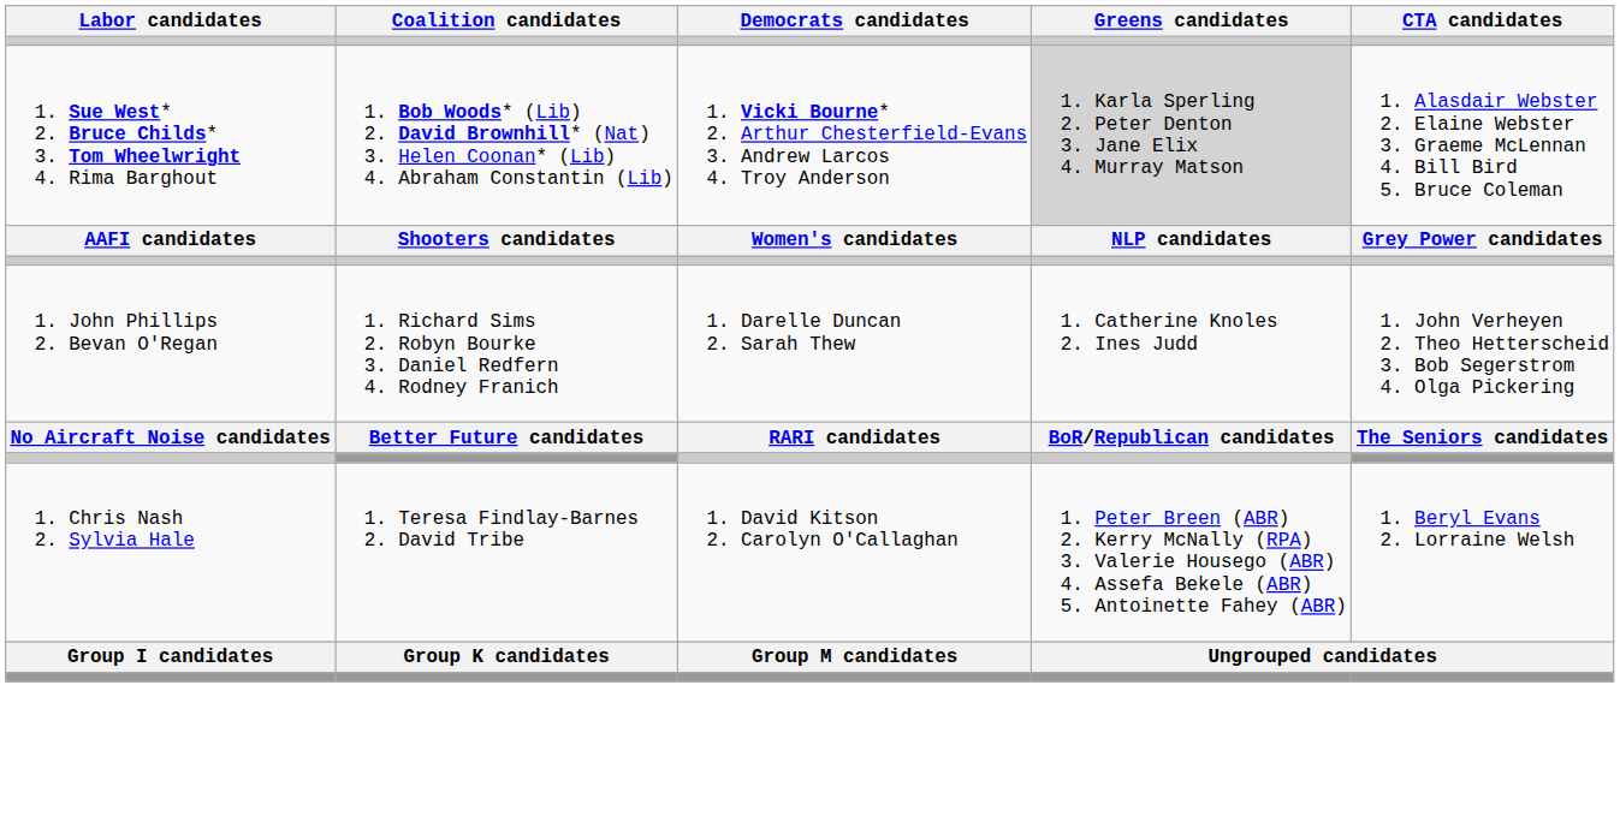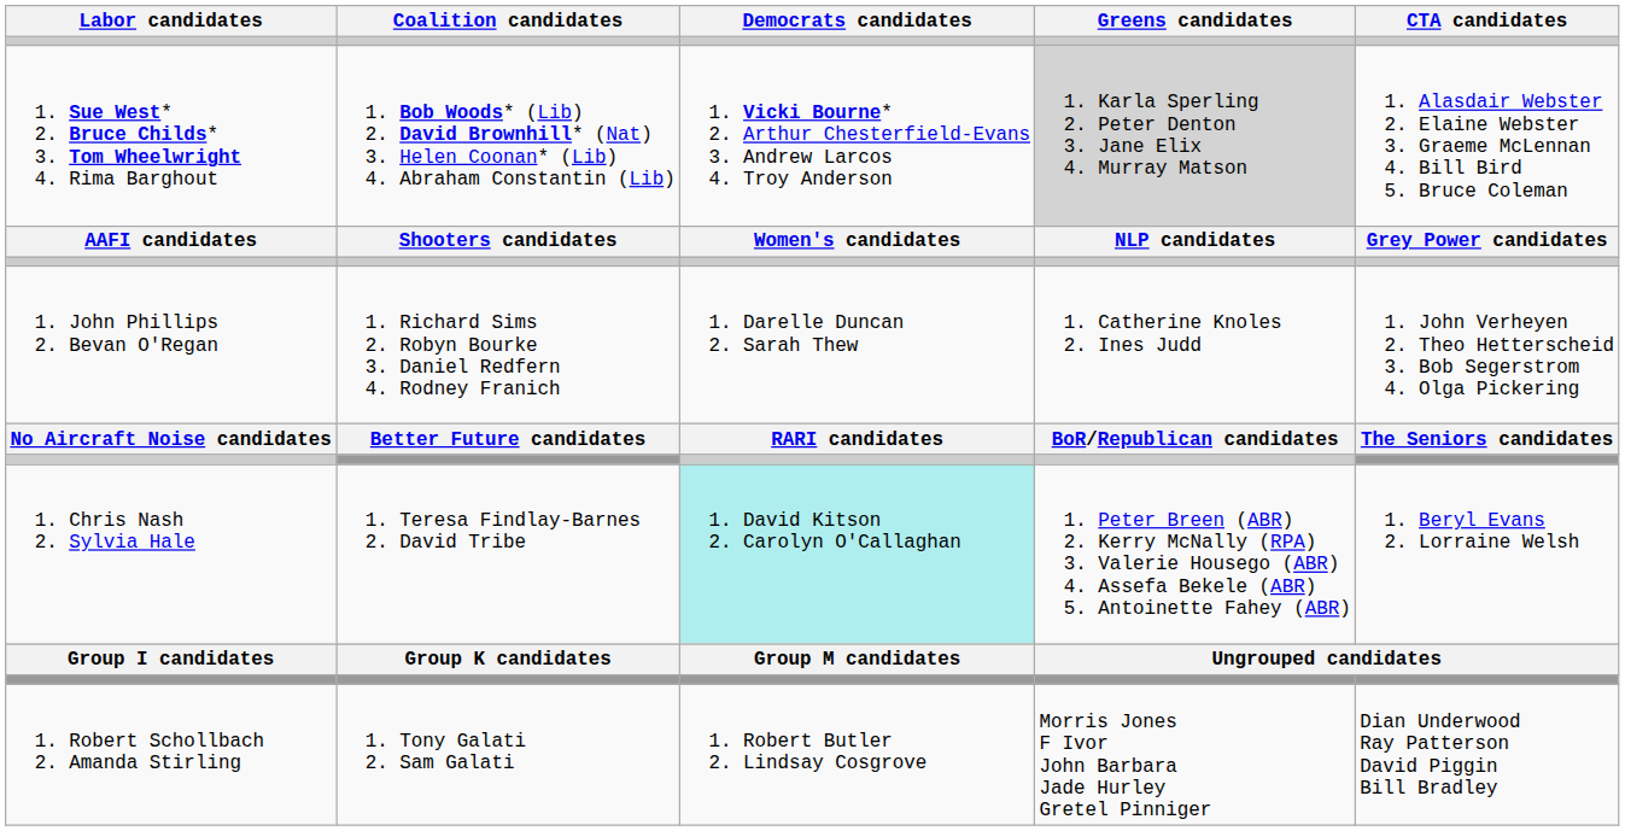Chris Nash Sylvia Hale | Democrats candidates: no background -> paleturquoise background
+ row: Robert Schollbach Amanda Stirling | Tony Galati Sam Galati | Robert Butler Lindsay Cosgrove | Morris Jones F Ivor John Barbara Jade Hurley Gretel Pinniger | Dian Underwood Ray Patterson David Piggin Bill Bradley
